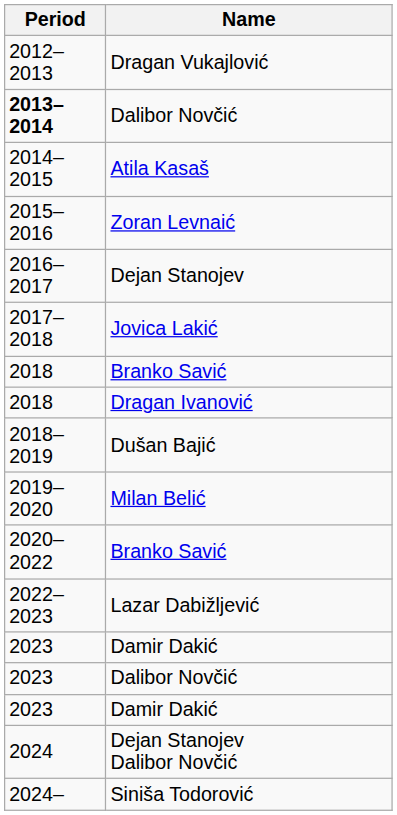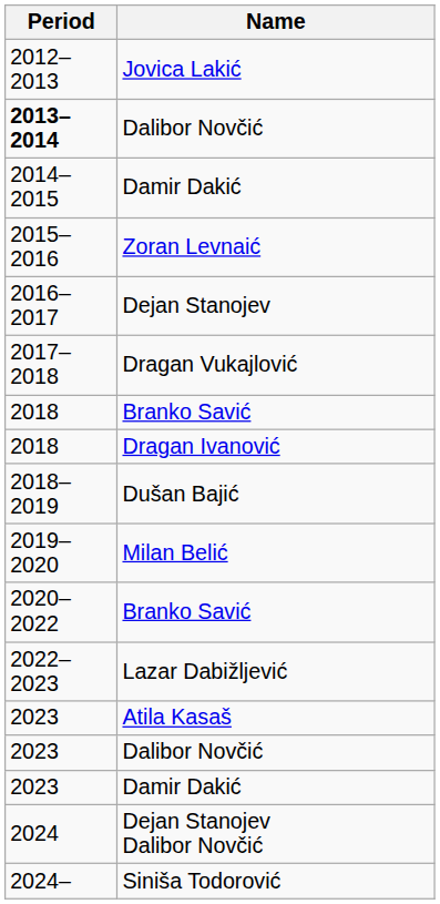row 2 | Name: Dragan Vukajlović -> Jovica Lakić
row 4 | Name: Atila Kasaš -> Damir Dakić
row 7 | Name: Jovica Lakić -> Dragan Vukajlović
row 14 | Name: Damir Dakić -> Atila Kasaš
